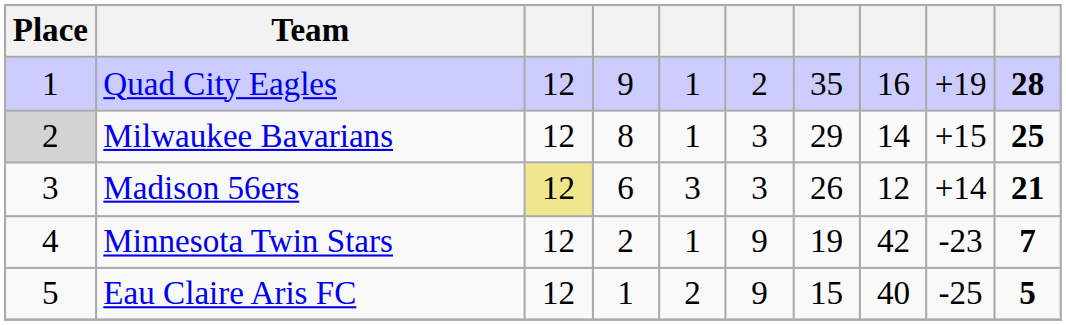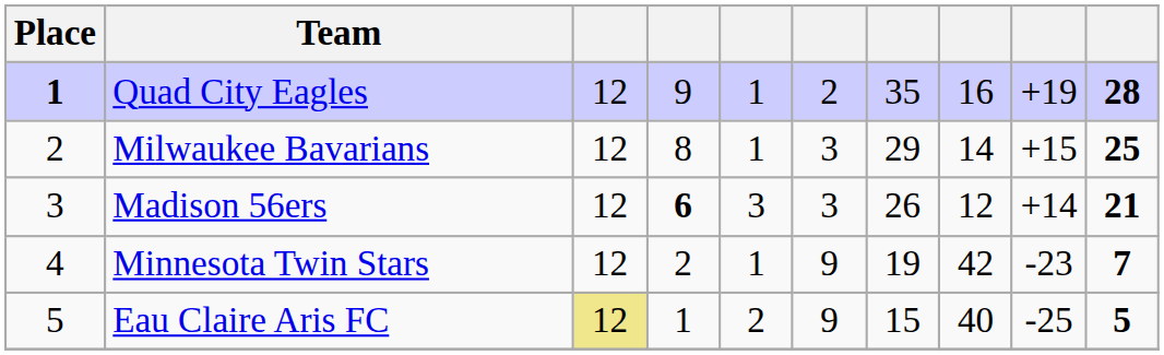Quad City Eagles | Place: normal -> bold
Milwaukee Bavarians | Place: lightgrey background -> no background
Madison 56ers | column 3: khaki background -> no background
Madison 56ers | column 4: normal -> bold
Eau Claire Aris FC | column 3: no background -> khaki background
